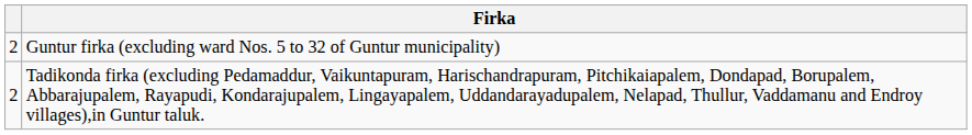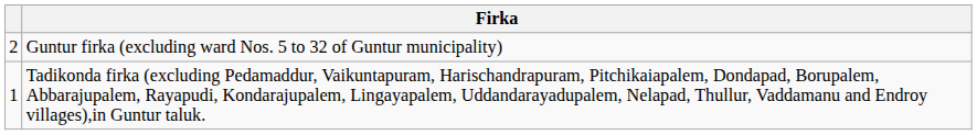row 3 | column 1: 2 -> 1
